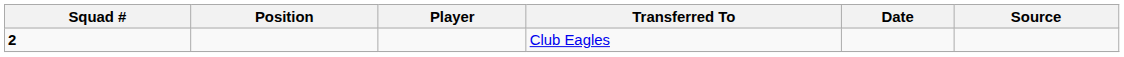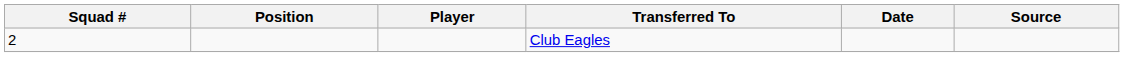Club Eagles | Squad #: bold -> normal
